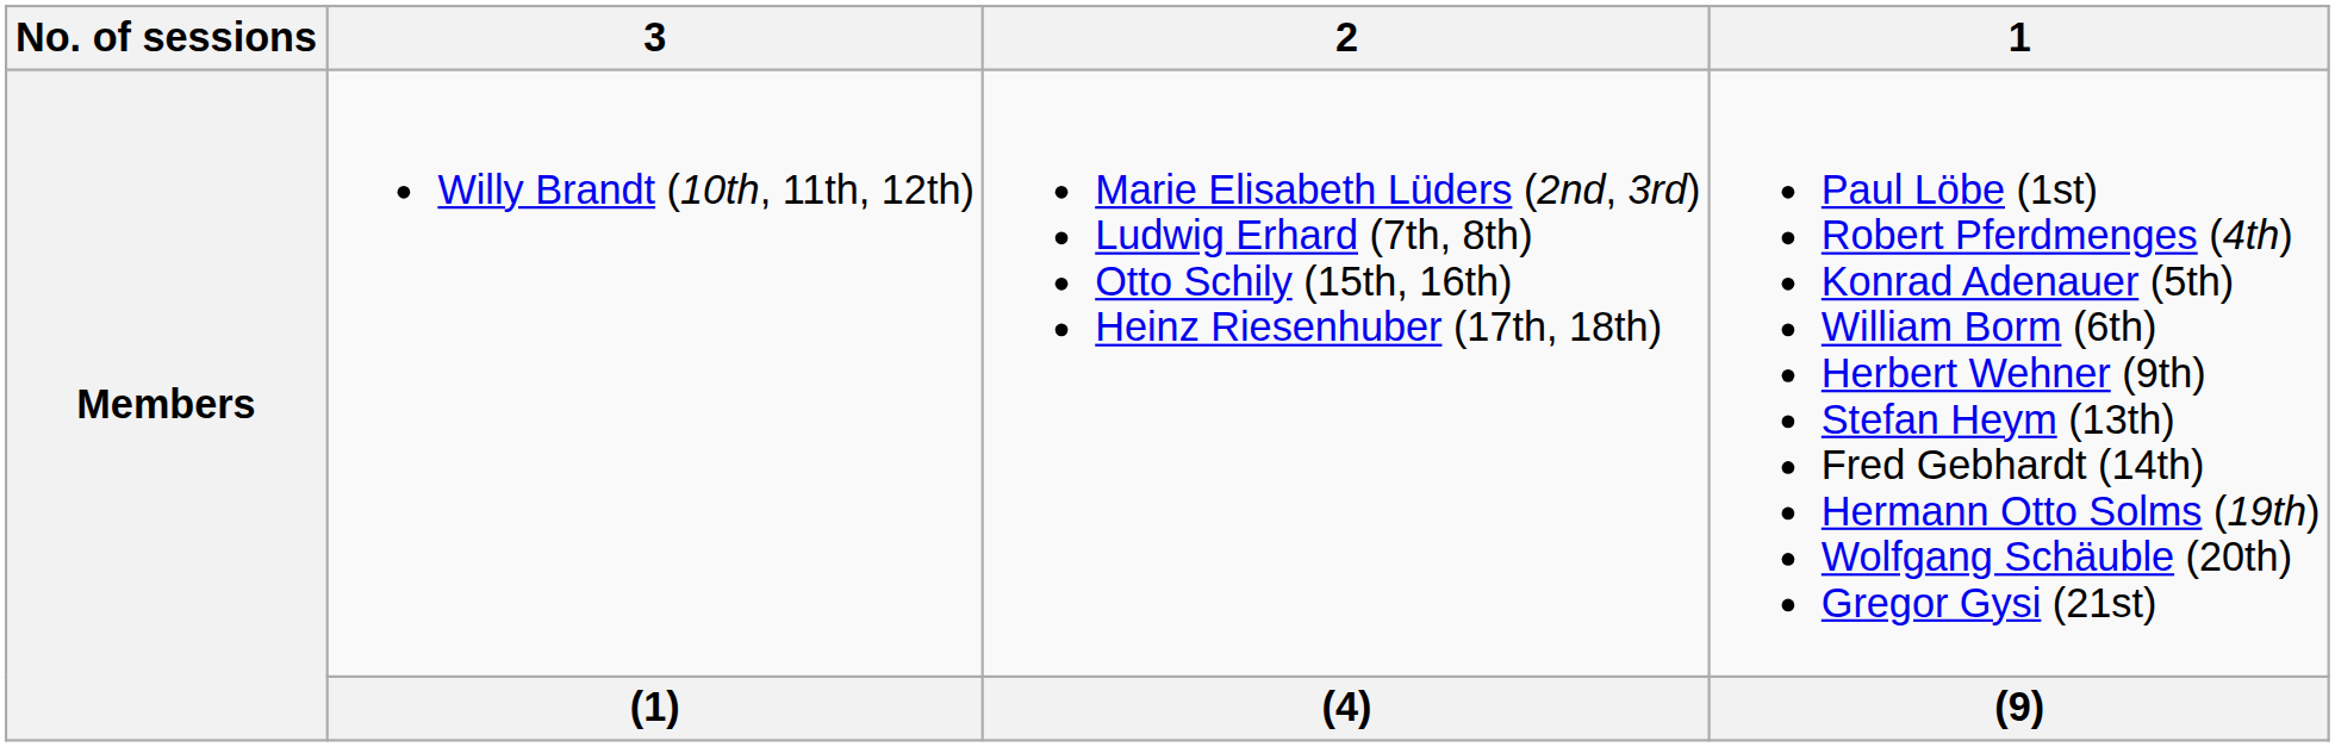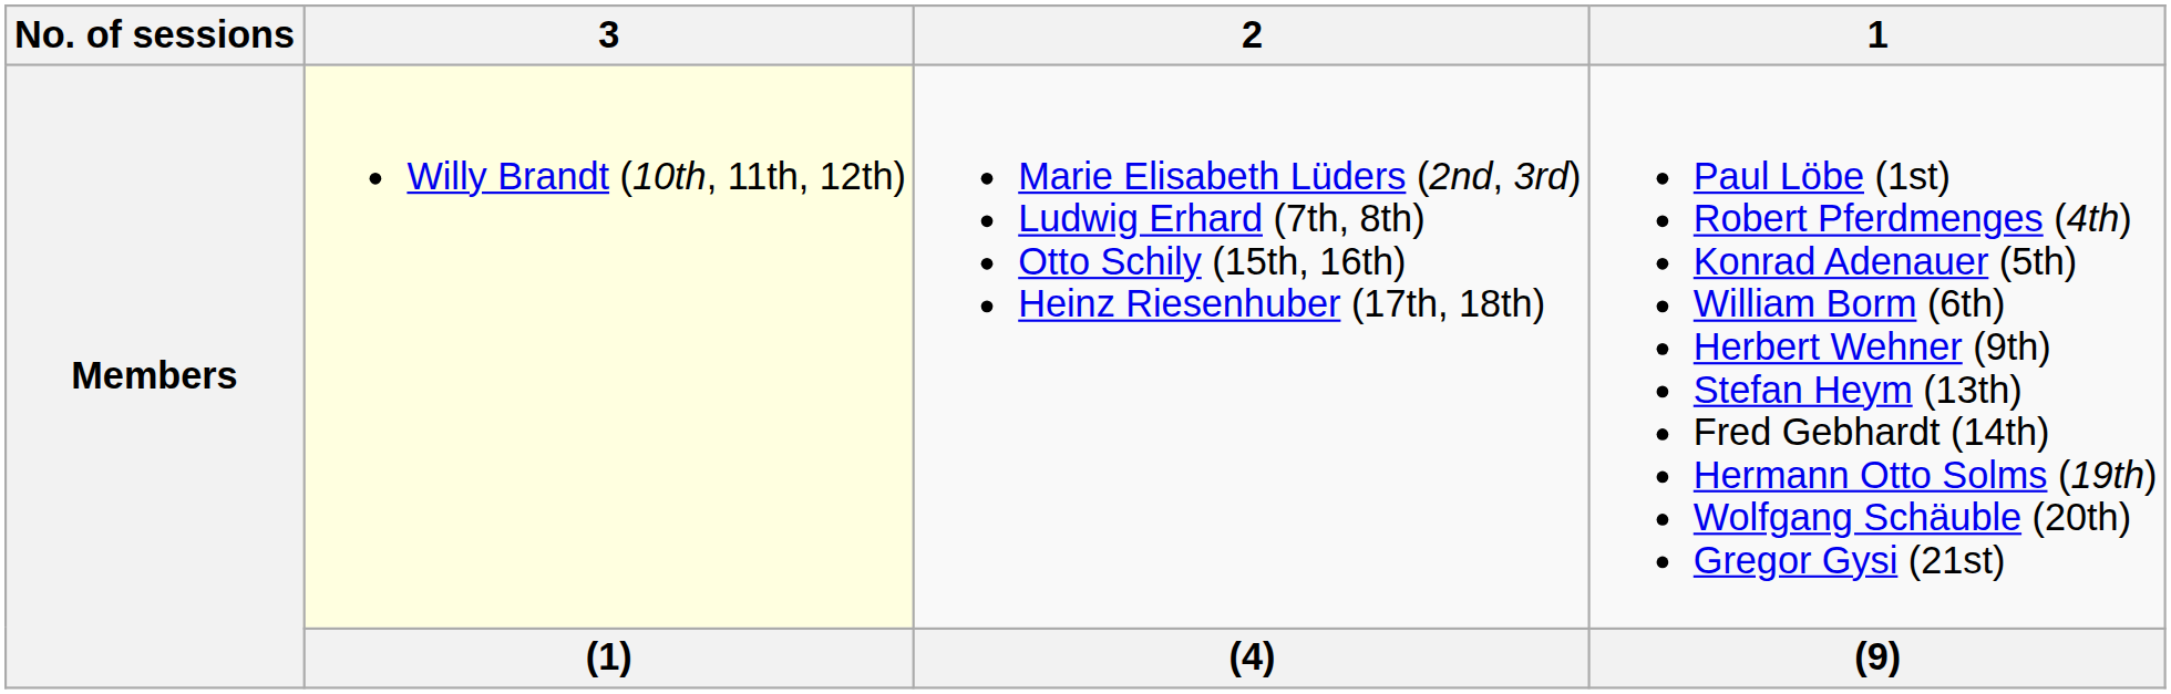Members / Willy Brandt (10th, 11th, 12th) | 3: no background -> lightyellow background
